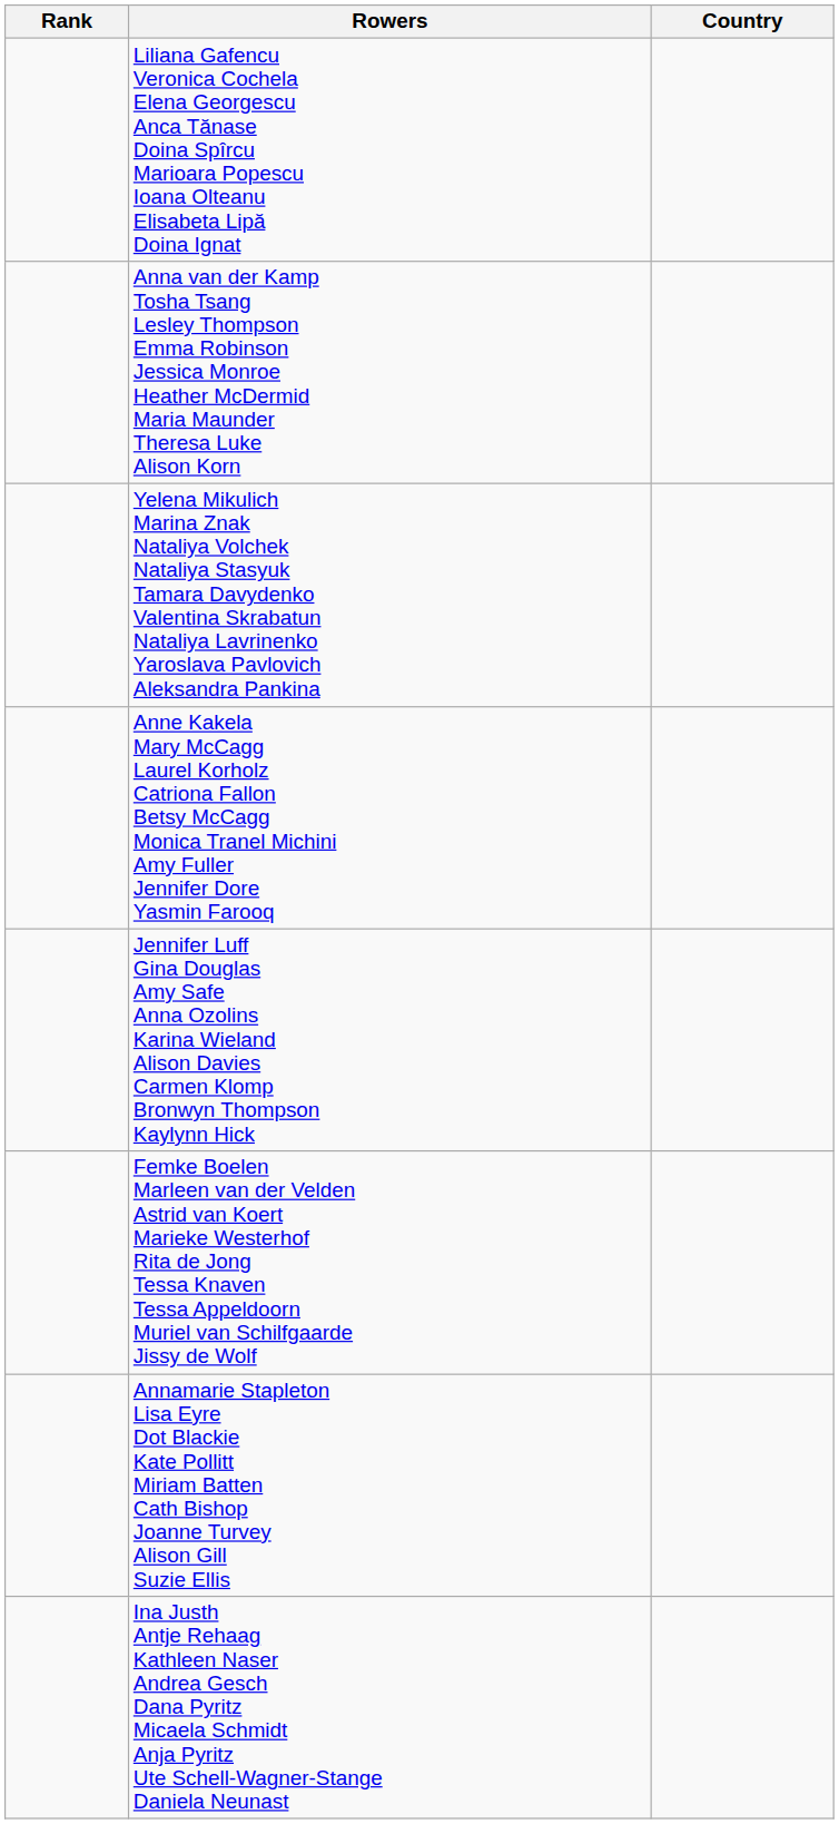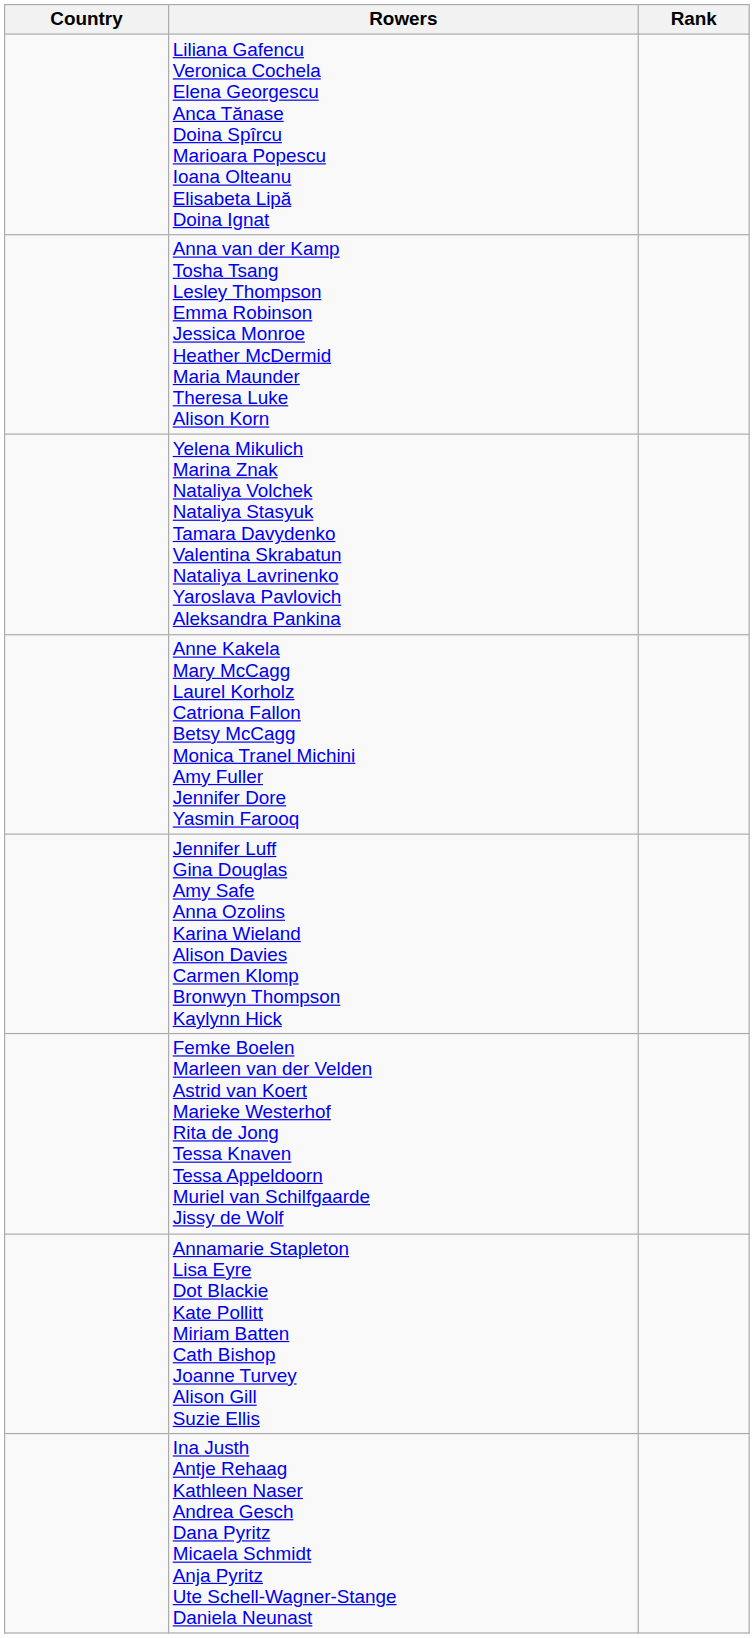columns swapped: Rank <-> Country
